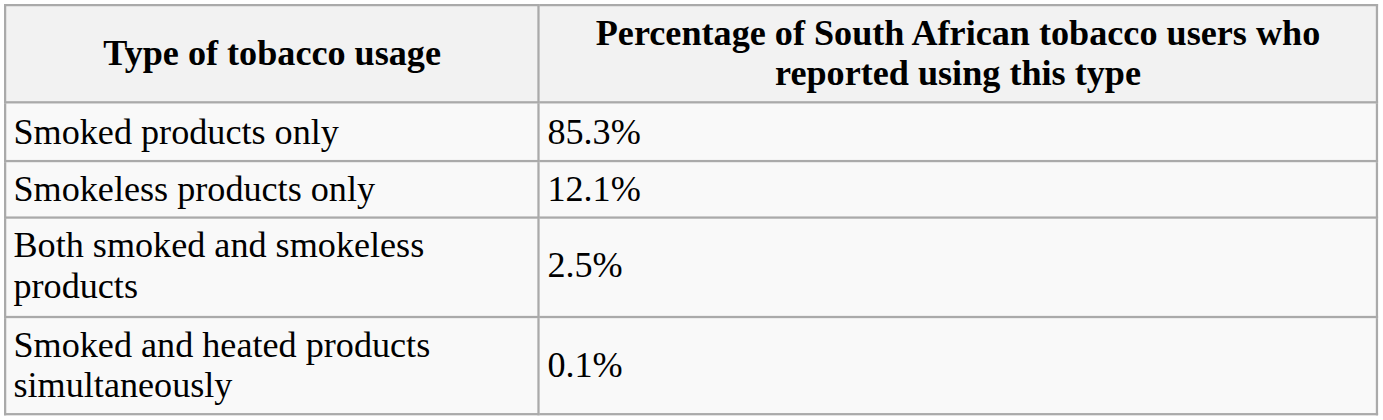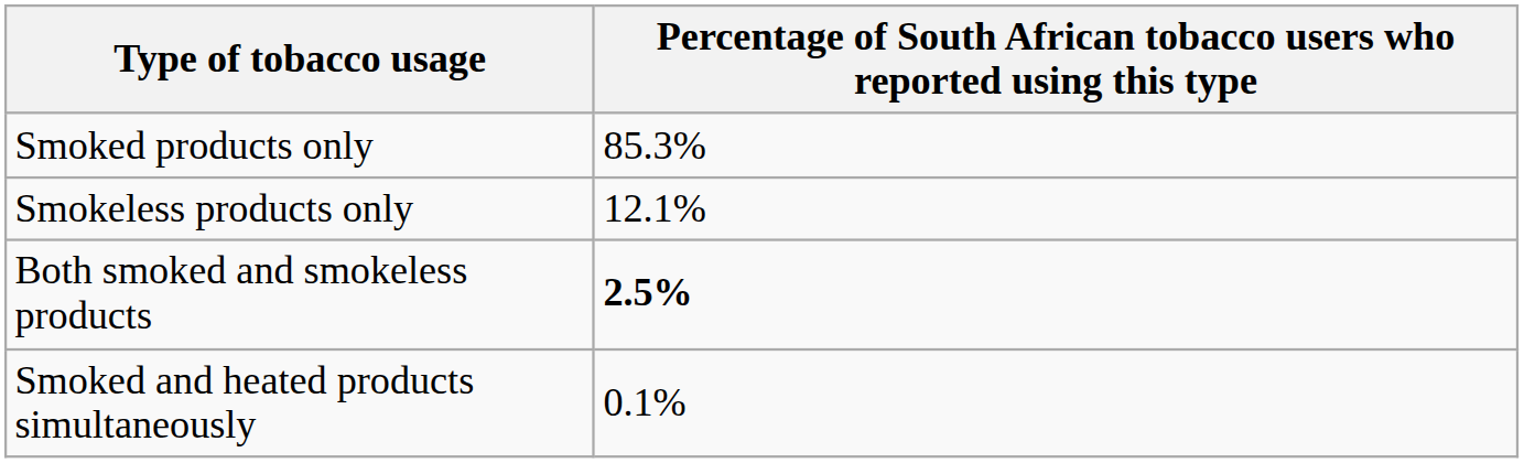Both smoked and smokeless products | column 2: normal -> bold
